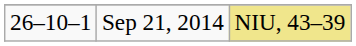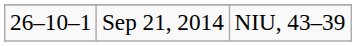Sep 21, 2014 | column 3: khaki background -> no background
